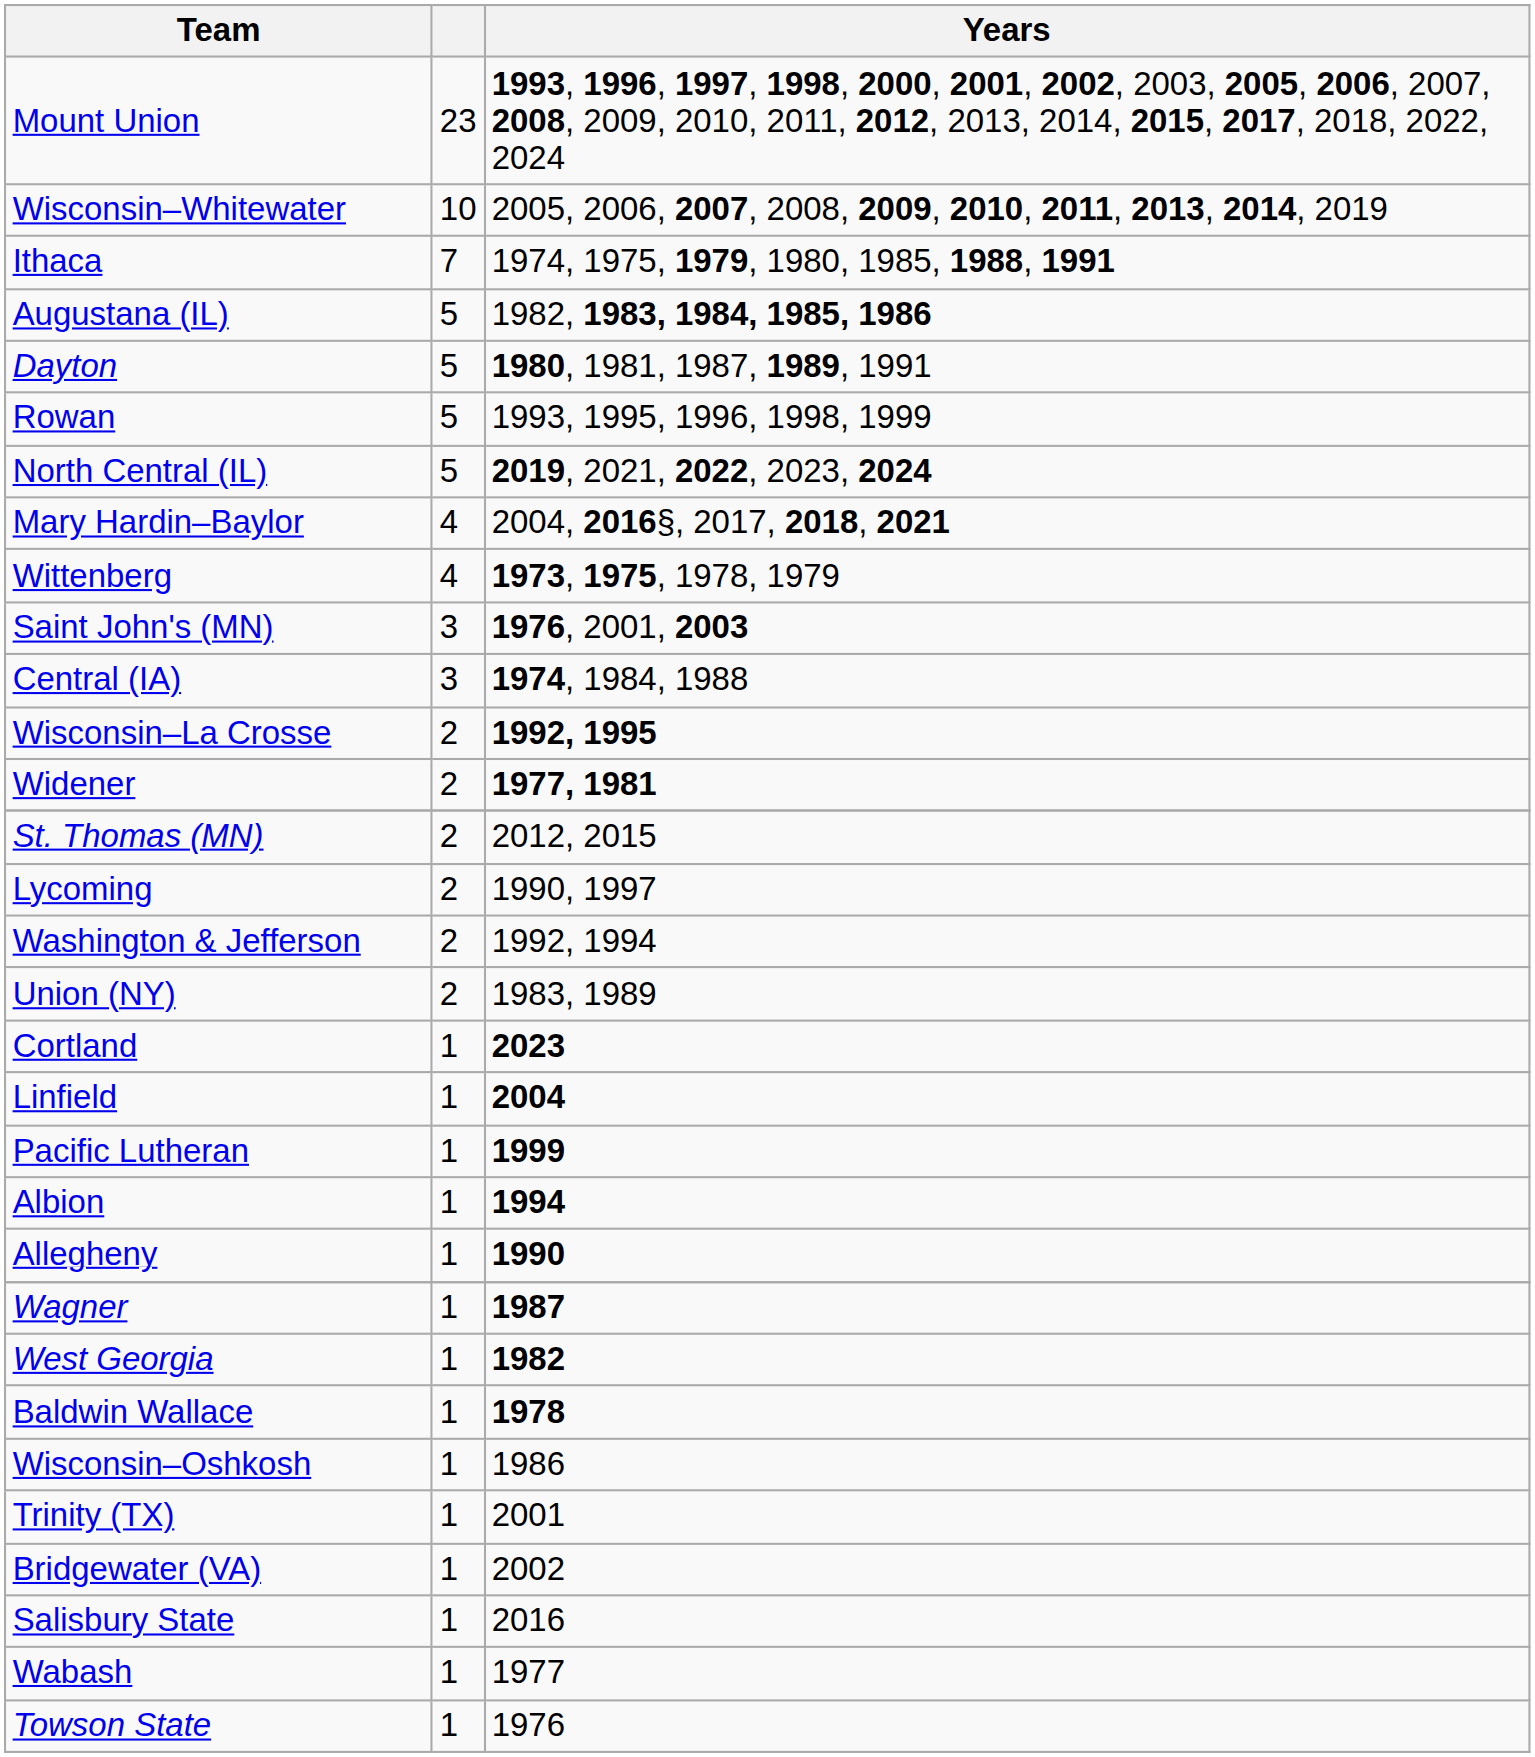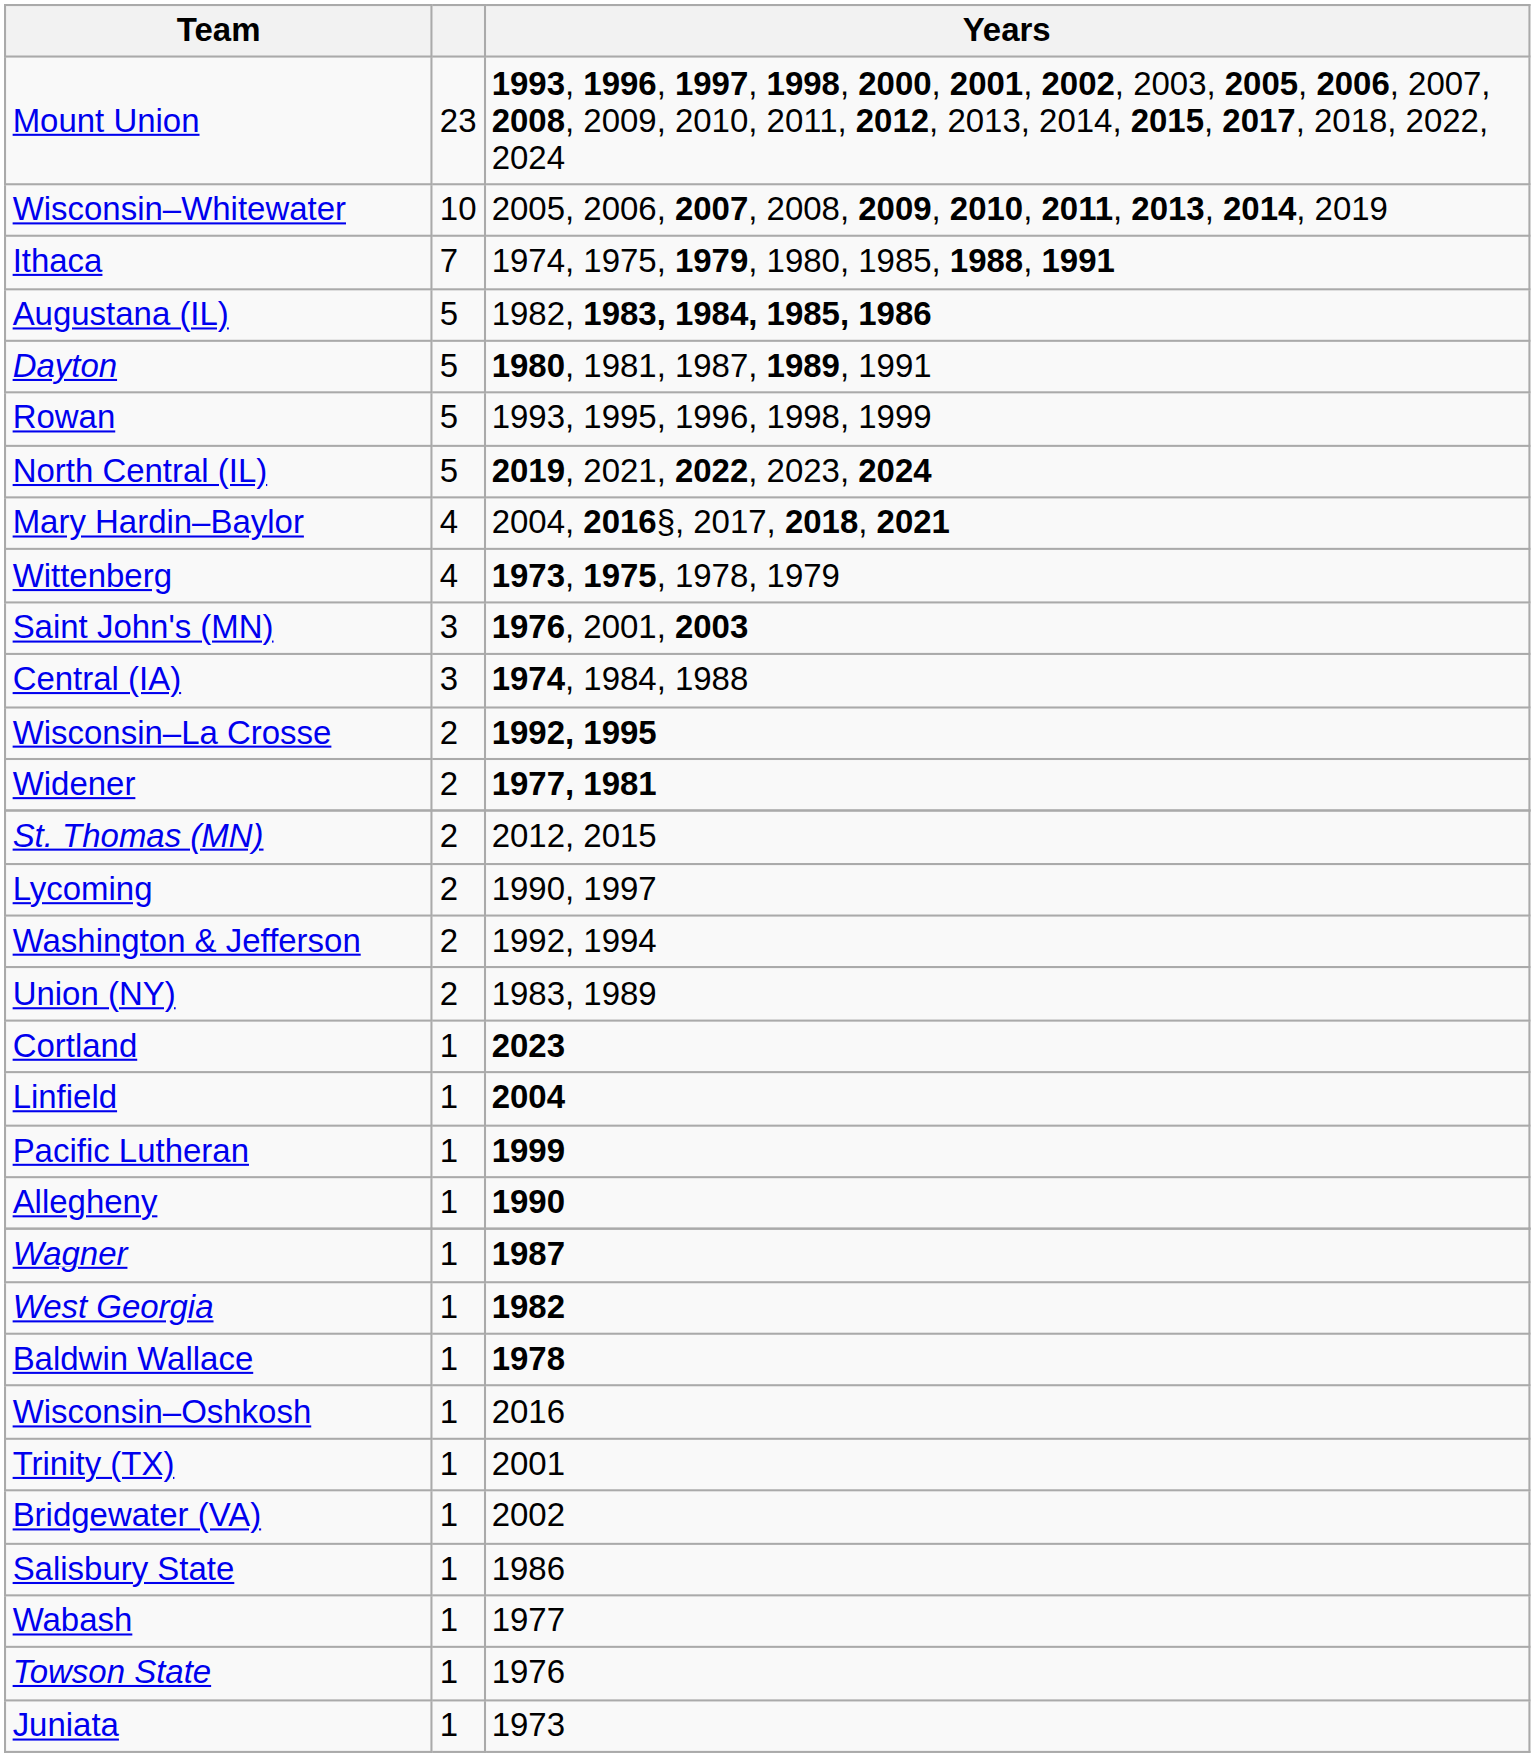- row: Albion | 1 | 1994
Wisconsin–Oshkosh | Years: 1986 -> 2016
Salisbury State | Years: 2016 -> 1986
+ row: Juniata | 1 | 1973
